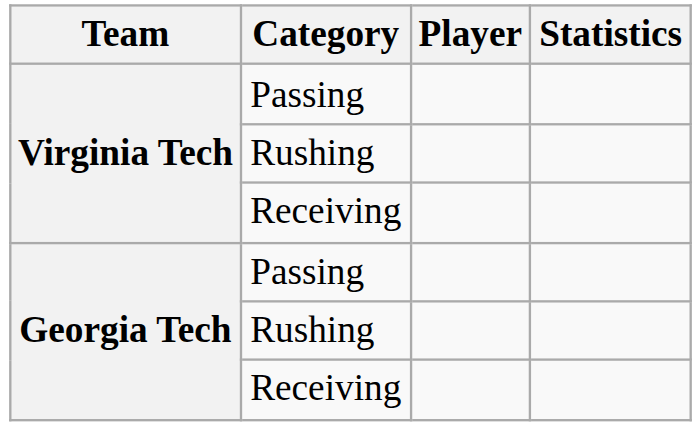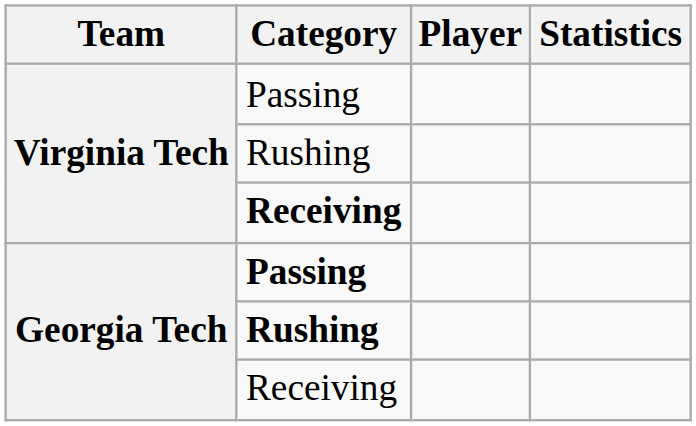Virginia Tech / Receiving | Category: normal -> bold
Georgia Tech / Passing | Category: normal -> bold
Georgia Tech / Rushing | Category: normal -> bold
